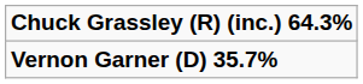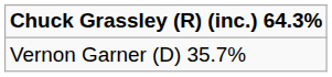row 2 | column 1: bold -> normal
